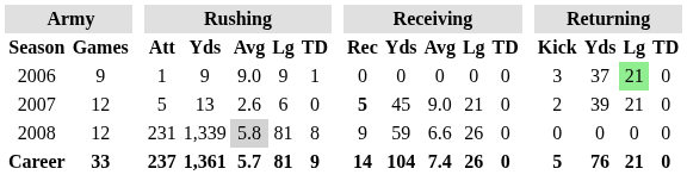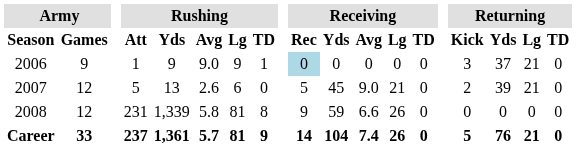2006 | Receiving / Rec: no background -> lightblue background
2006 | Returning / Lg: lightgreen background -> no background
2007 | Receiving / Rec: bold -> normal
2008 | Rushing / Avg: lightgrey background -> no background
